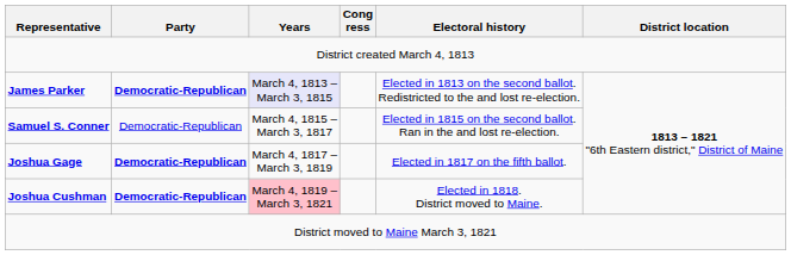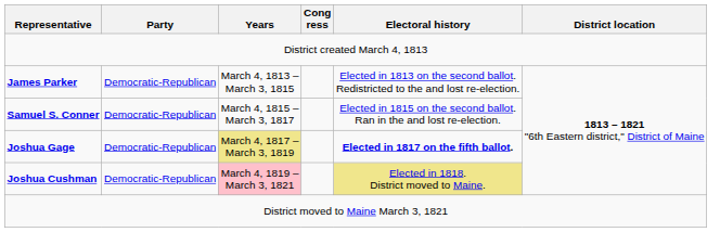James Parker | Party: bold -> normal
James Parker | Years: lavender background -> no background
Joshua Gage | Party: bold -> normal
Joshua Gage | Years: no background -> khaki background
Joshua Gage | Electoral history: normal -> bold
Joshua Cushman | Party: bold -> normal
Joshua Cushman | Electoral history: no background -> khaki background
